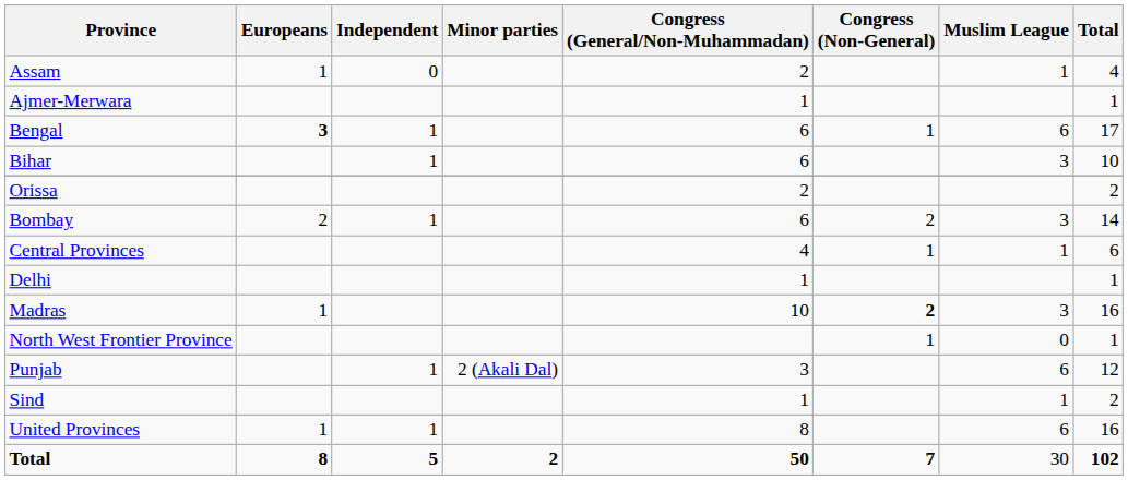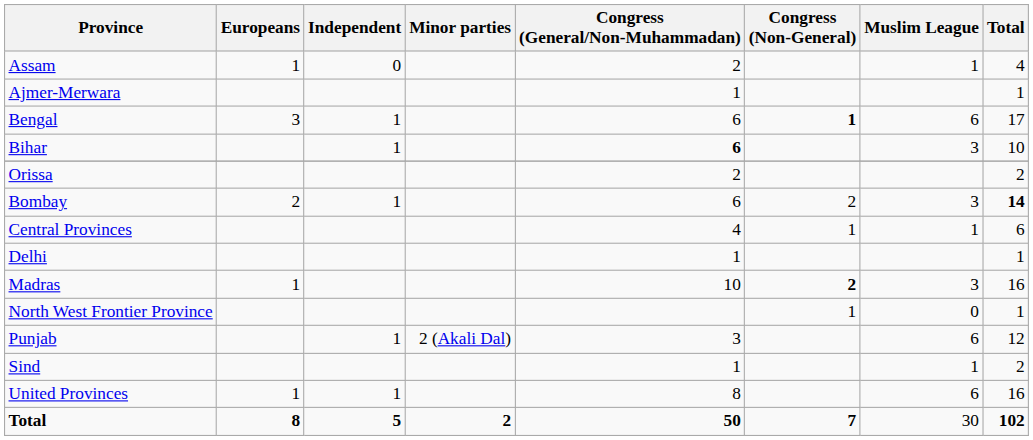Bengal | Europeans: bold -> normal
Bengal | Congress (Non-General): normal -> bold
Bihar | Congress (General/Non-Muhammadan): normal -> bold
Bombay | Total: normal -> bold
